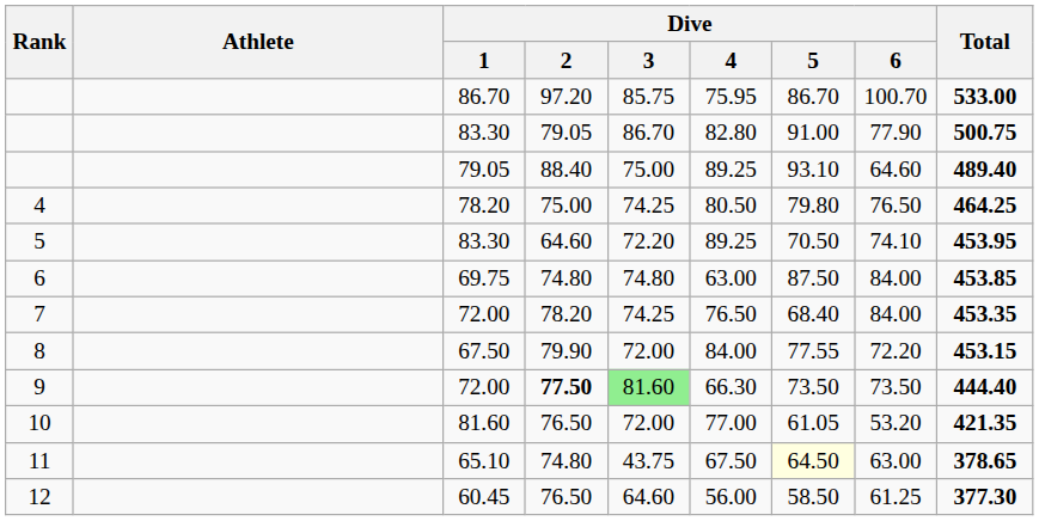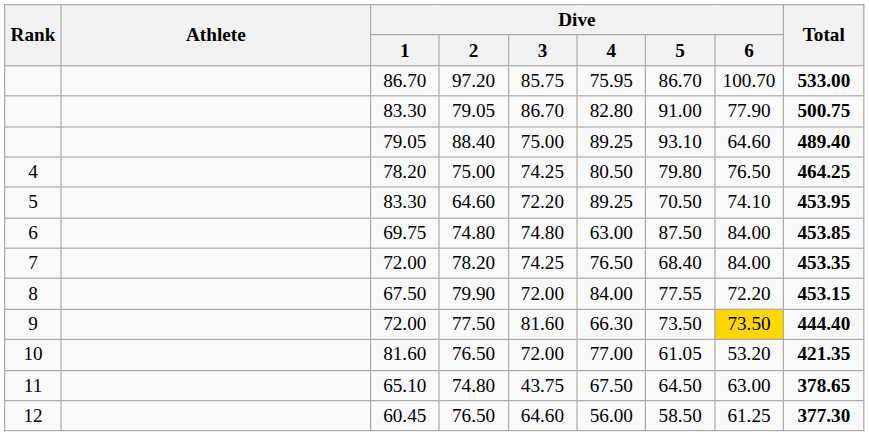9 | Dive / 2: bold -> normal
9 | Dive / 3: lightgreen background -> no background
9 | Dive / 6: no background -> gold background
11 | Dive / 5: lightyellow background -> no background
